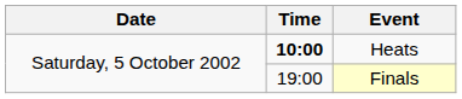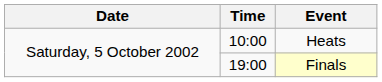Heats | Time: bold -> normal
